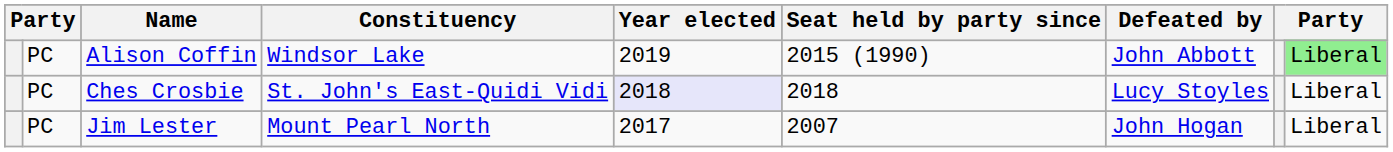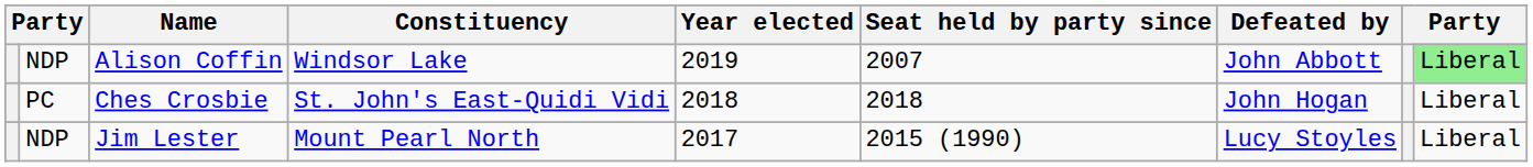Alison Coffin | column 2: PC -> NDP
Alison Coffin | Seat held by party since: 2015 (1990) -> 2007
Ches Crosbie | Year elected: lavender background -> no background
Ches Crosbie | Defeated by: Lucy Stoyles -> John Hogan
Jim Lester | column 2: PC -> NDP
Jim Lester | Seat held by party since: 2007 -> 2015 (1990)
Jim Lester | Defeated by: John Hogan -> Lucy Stoyles
